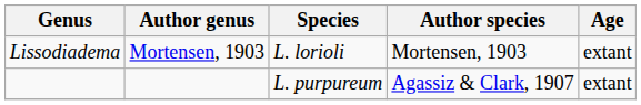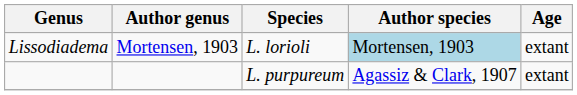Lissodiadema | Author species: no background -> lightblue background
